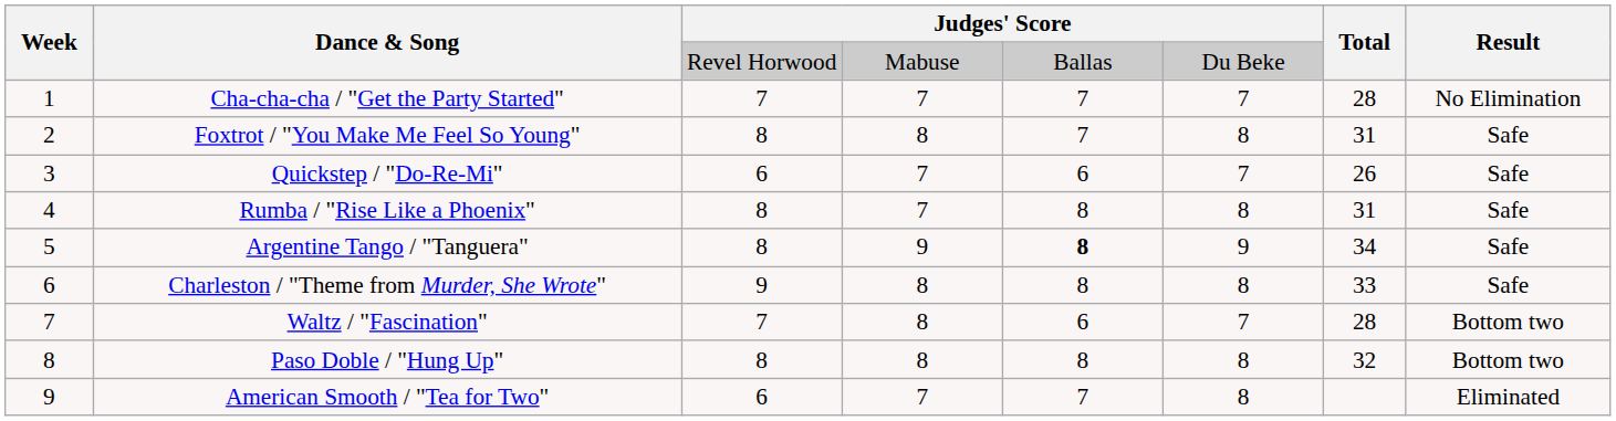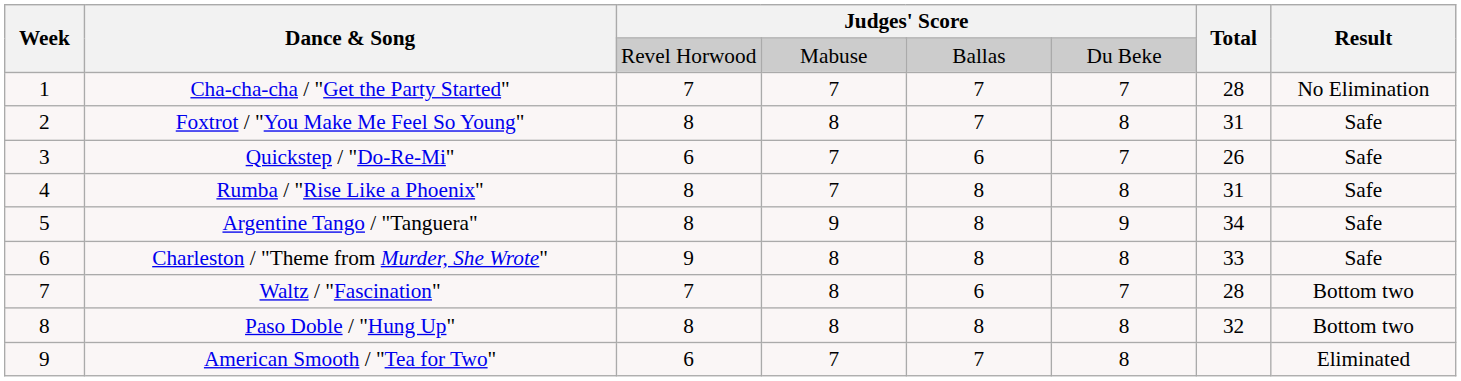Argentine Tango / "Tanguera" | column 5: bold -> normal
